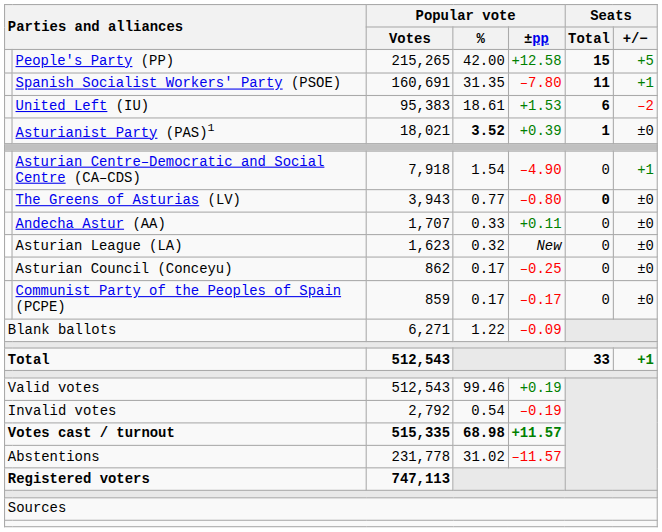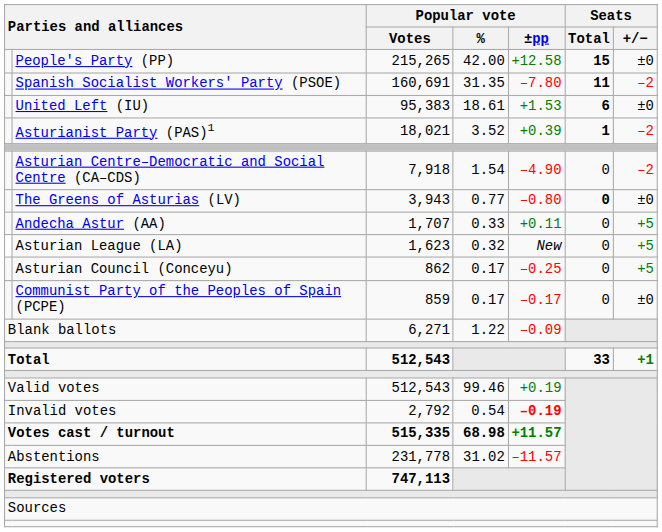People's Party (PP) | Seats / +/−: +5 -> ±0
Spanish Socialist Workers' Party (PSOE) | Seats / +/−: +1 -> –2
United Left (IU) | Seats / +/−: –2 -> ±0
Asturianist Party (PAS)1 | Popular vote / %: bold -> normal
Asturianist Party (PAS)1 | Seats / +/−: ±0 -> –2
Asturian Centre–Democratic and Social Centre (CA–CDS) | Seats / +/−: +1 -> –2
Andecha Astur (AA) | Seats / +/−: ±0 -> +5
Asturian League (LA) | Seats / +/−: ±0 -> +5
Asturian Council (Conceyu) | Seats / +/−: ±0 -> +5
Invalid votes | Popular vote / ±pp: normal -> bold
